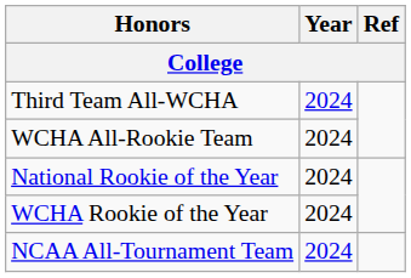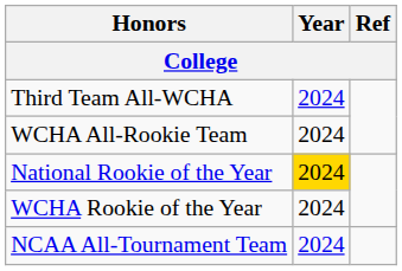National Rookie of the Year | Year: no background -> gold background
